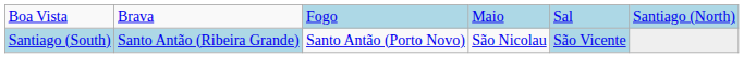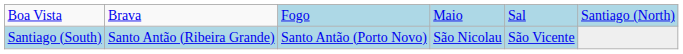Santiago (South) | column 3: no background -> lightblue background
Santiago (South) | column 4: no background -> lightblue background
